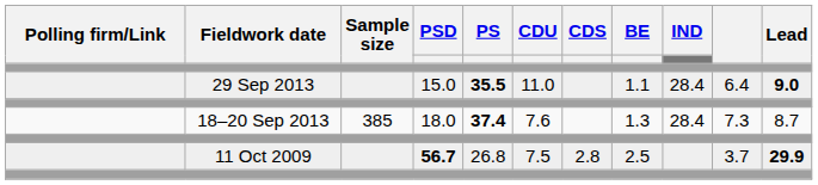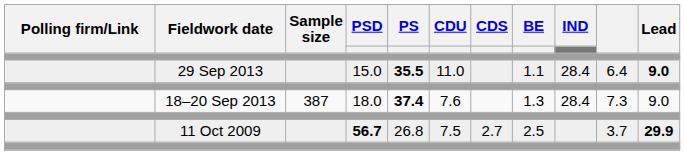18–20 Sep 2013 | Sample size: 385 -> 387
18–20 Sep 2013 | Lead: 8.7 -> 9.0
11 Oct 2009 | CDS: 2.8 -> 2.7
